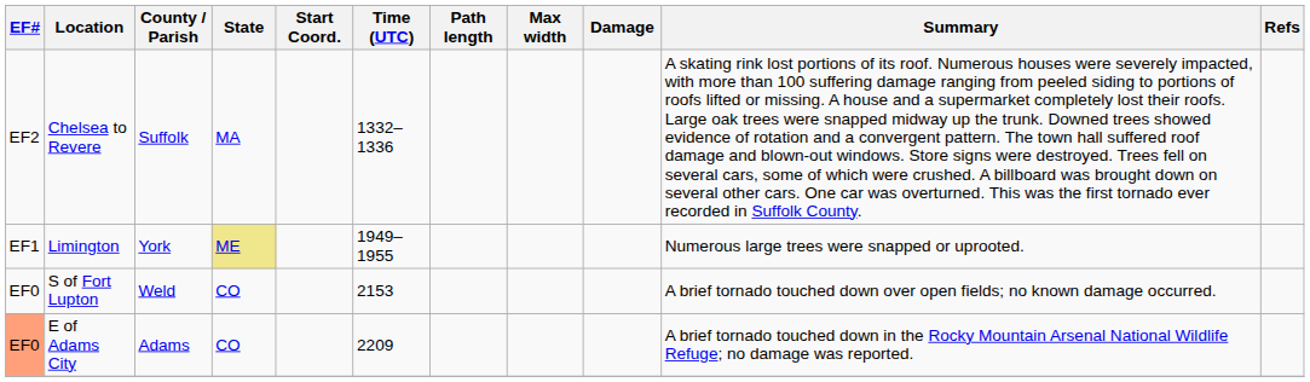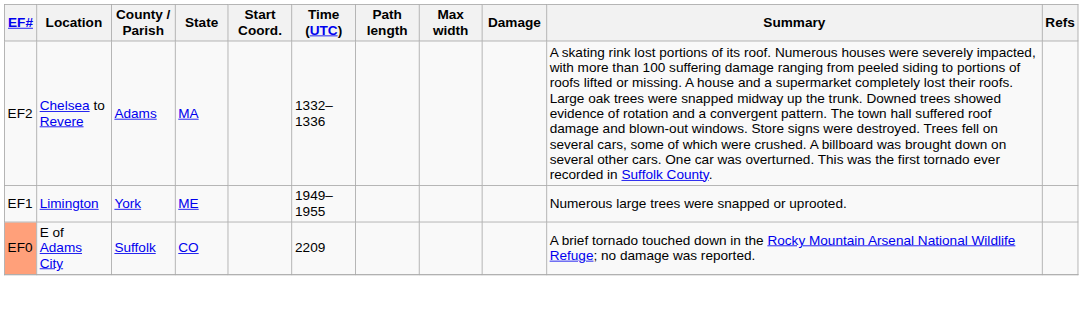Chelsea to Revere | County / Parish: Suffolk -> Adams
Limington | State: khaki background -> no background
- row: EF0 | S of Fort Lupton | Weld | CO | 2153 | A brief tornado touched down over open fields; no known damage occurred.
E of Adams City | County / Parish: Adams -> Suffolk
